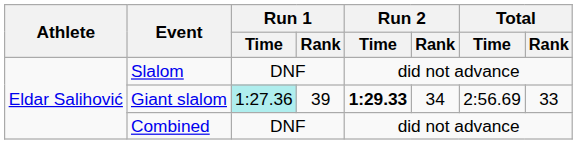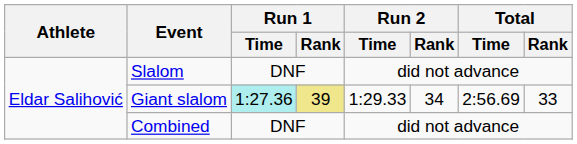Giant slalom | Run 1 / Rank: no background -> khaki background
Giant slalom | Run 2 / Time: bold -> normal
